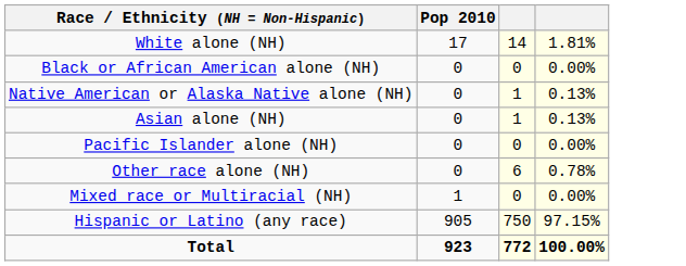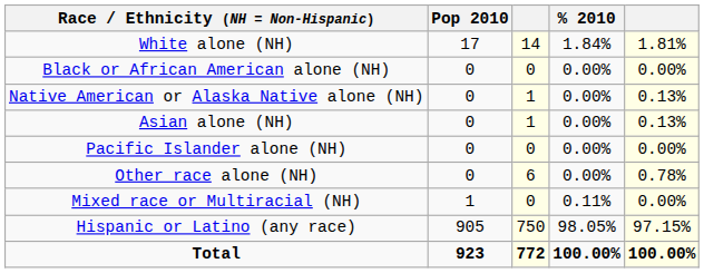+ column: % 2010 | 1.84% | 0.00% | 0.00% | 0.00% | 0.00% | 0.00% | 0.11% | 98.05% | 100.00%
